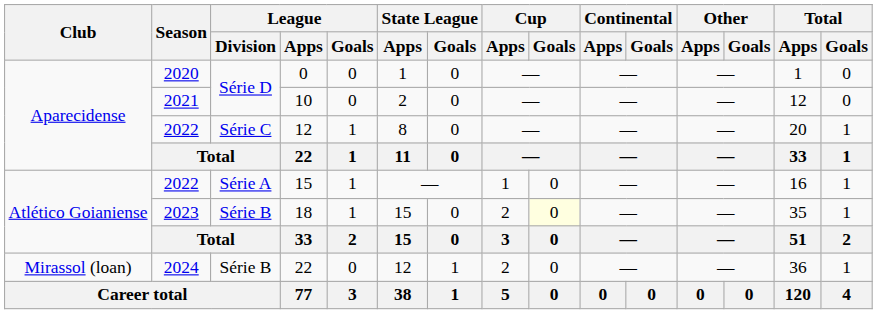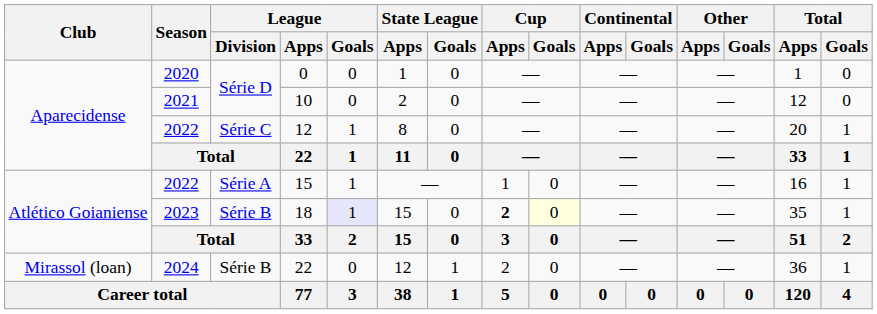18 | League / Goals: no background -> lavender background
18 | Cup / Apps: normal -> bold
